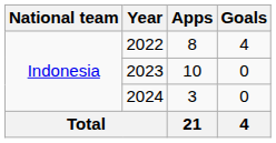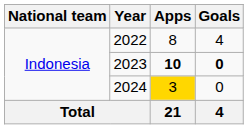2023 | Apps: normal -> bold
2023 | Goals: normal -> bold
2024 | Apps: no background -> gold background
